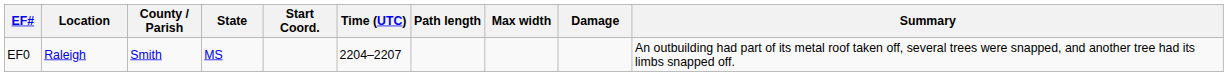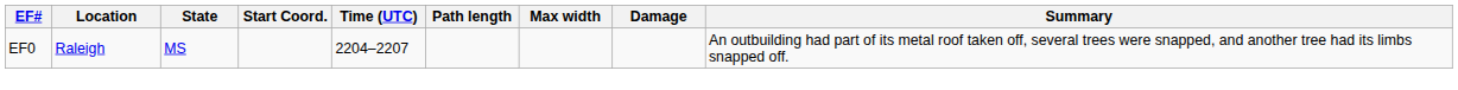- column: County / Parish | Smith
